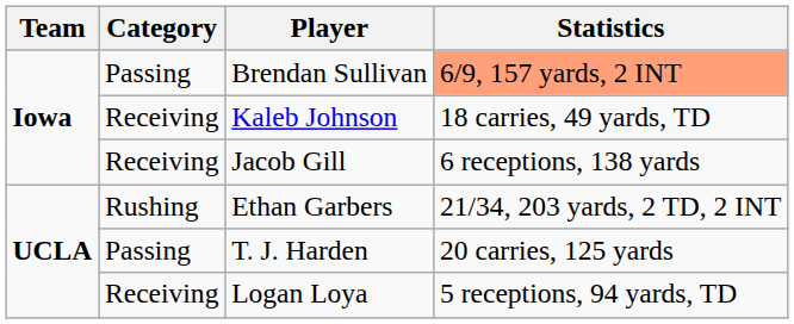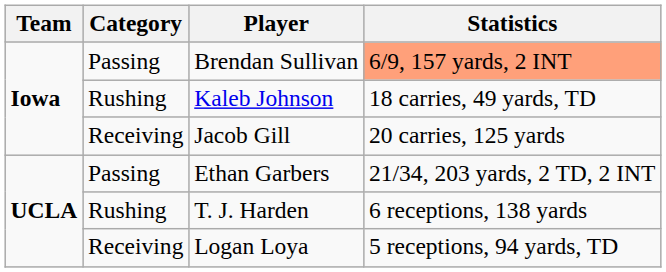Kaleb Johnson | Category: Receiving -> Rushing
Jacob Gill | Statistics: 6 receptions, 138 yards -> 20 carries, 125 yards
Ethan Garbers | Category: Rushing -> Passing
T. J. Harden | Category: Passing -> Rushing
T. J. Harden | Statistics: 20 carries, 125 yards -> 6 receptions, 138 yards
